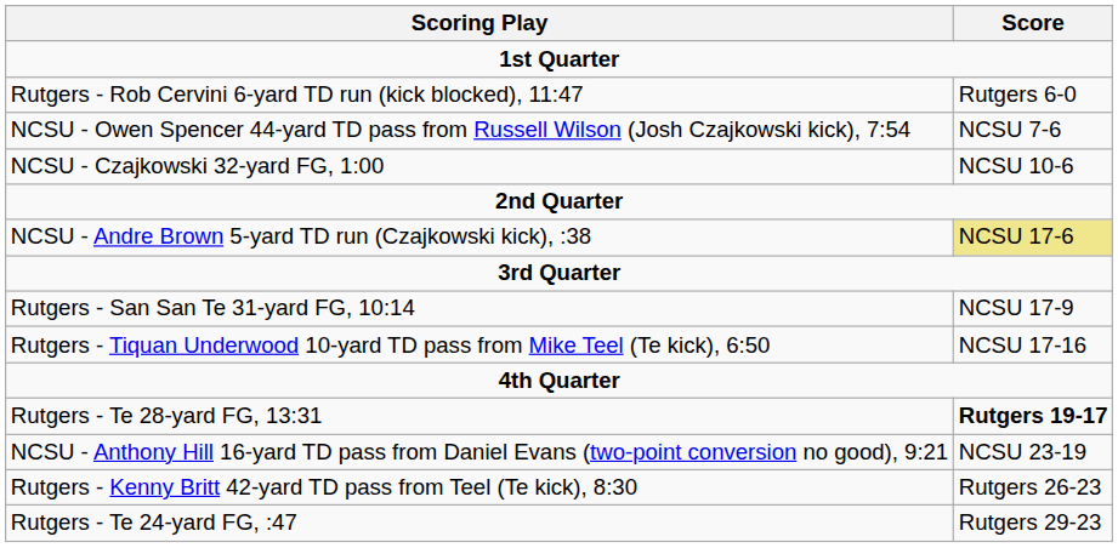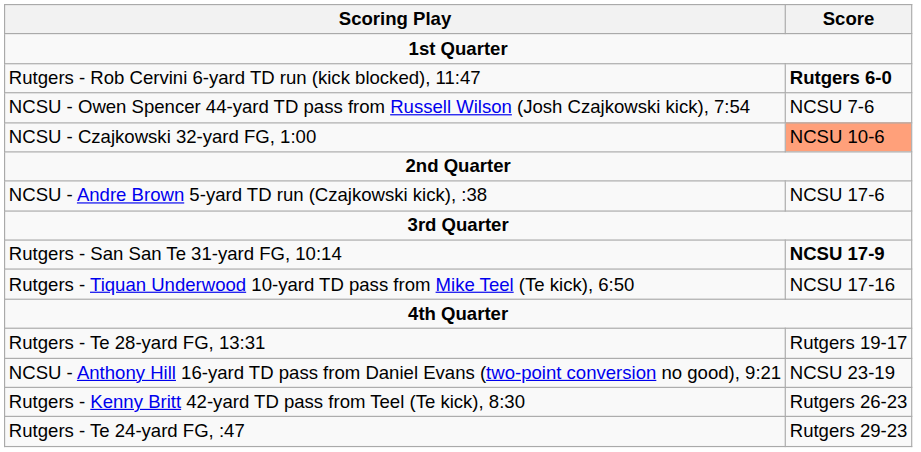Rutgers - Rob Cervini 6-yard TD run (kick blocked), 11:47 | Score: normal -> bold
NCSU - Czajkowski 32-yard FG, 1:00 | Score: no background -> lightsalmon background
NCSU - Andre Brown 5-yard TD run (Czajkowski kick), :38 | Score: khaki background -> no background
Rutgers - San San Te 31-yard FG, 10:14 | Score: normal -> bold
Rutgers - Te 28-yard FG, 13:31 | Score: bold -> normal
